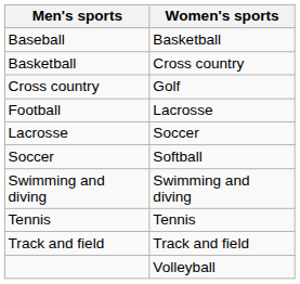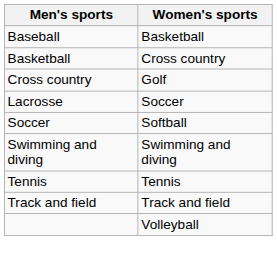- row: Football | Lacrosse
